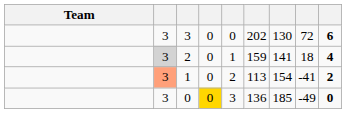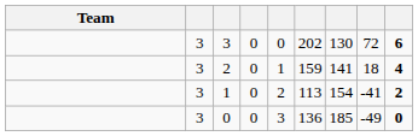row 3 | column 2: lightgrey background -> no background
row 4 | column 2: lightsalmon background -> no background
row 5 | column 4: gold background -> no background
